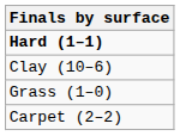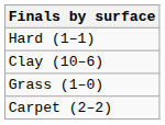row 2 | column 1: bold -> normal
